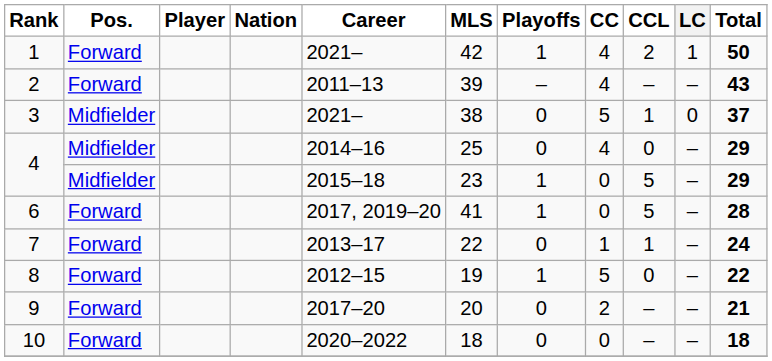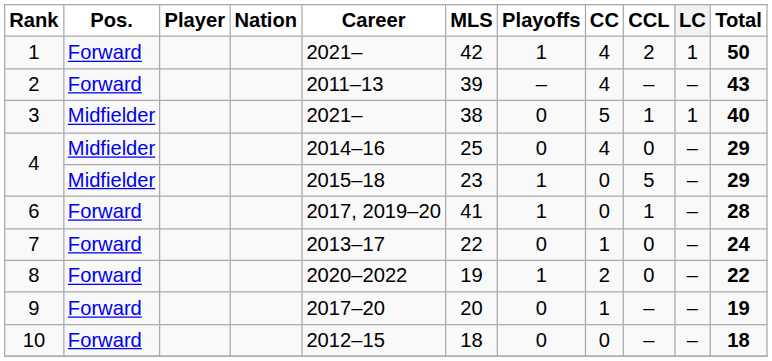3 | LC: 0 -> 1
3 | Total: 37 -> 40
6 | CCL: 5 -> 1
7 | CCL: 1 -> 0
8 | Career: 2012–15 -> 2020–2022
8 | CC: 5 -> 2
9 | CC: 2 -> 1
9 | Total: 21 -> 19
10 | Career: 2020–2022 -> 2012–15
